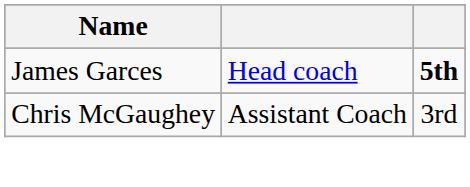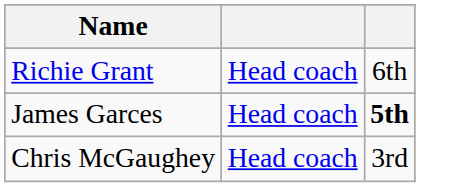+ row: Richie Grant | Head coach | 6th
Chris McGaughey | column 2: Assistant Coach -> Head coach
